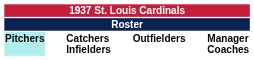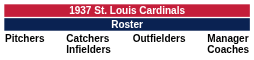Pitchers | column 1: paleturquoise background -> no background
